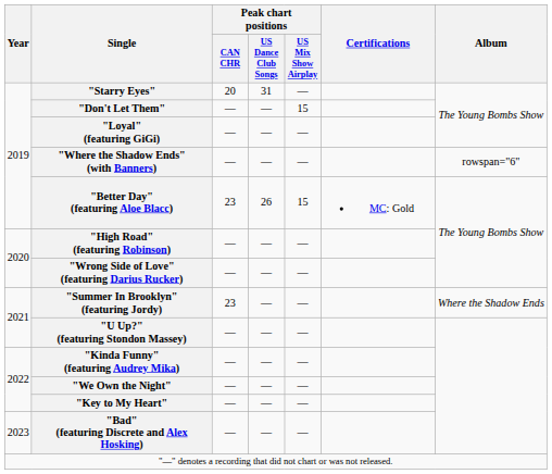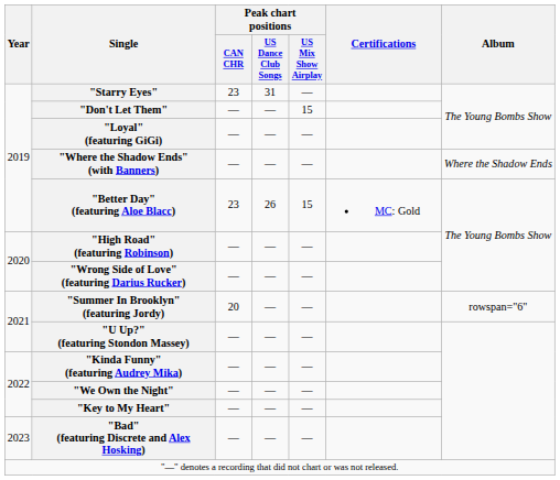"Starry Eyes" | Peak chart positions / CAN CHR: 20 -> 23
"Where the Shadow Ends" (with Banners) | Album: rowspan="6" -> Where the Shadow Ends
"Summer In Brooklyn" (featuring Jordy) | Peak chart positions / CAN CHR: 23 -> 20
"Summer In Brooklyn" (featuring Jordy) | Album: Where the Shadow Ends -> rowspan="6"
